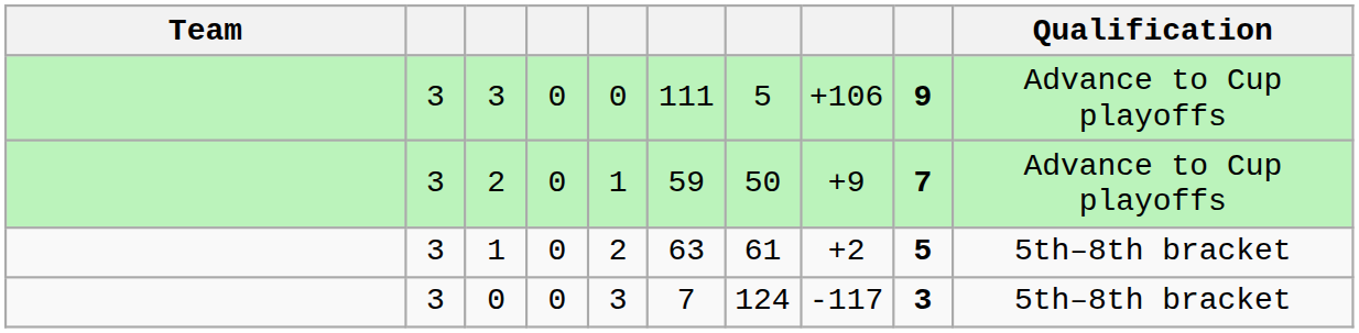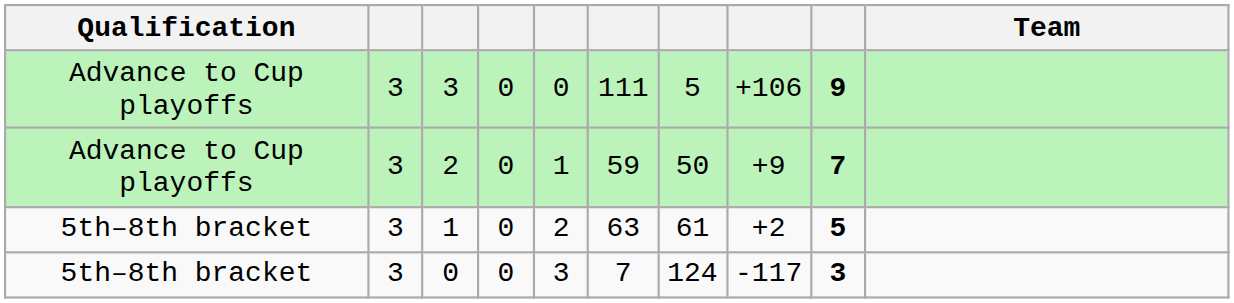columns swapped: Team <-> Qualification
